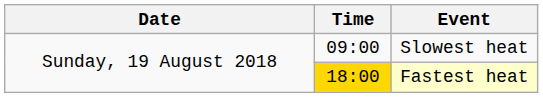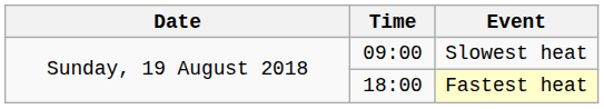Fastest heat | Time: gold background -> no background
